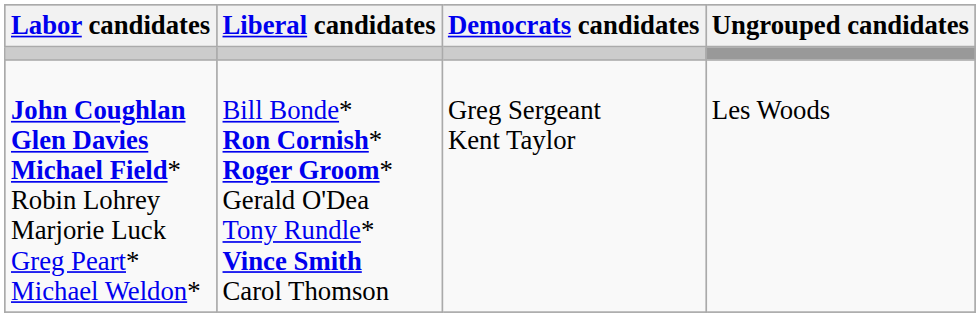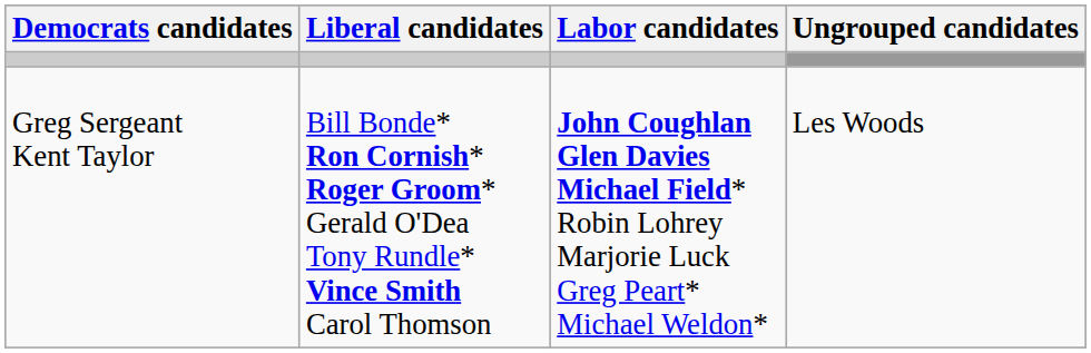columns swapped: Labor candidates <-> Democrats candidates
